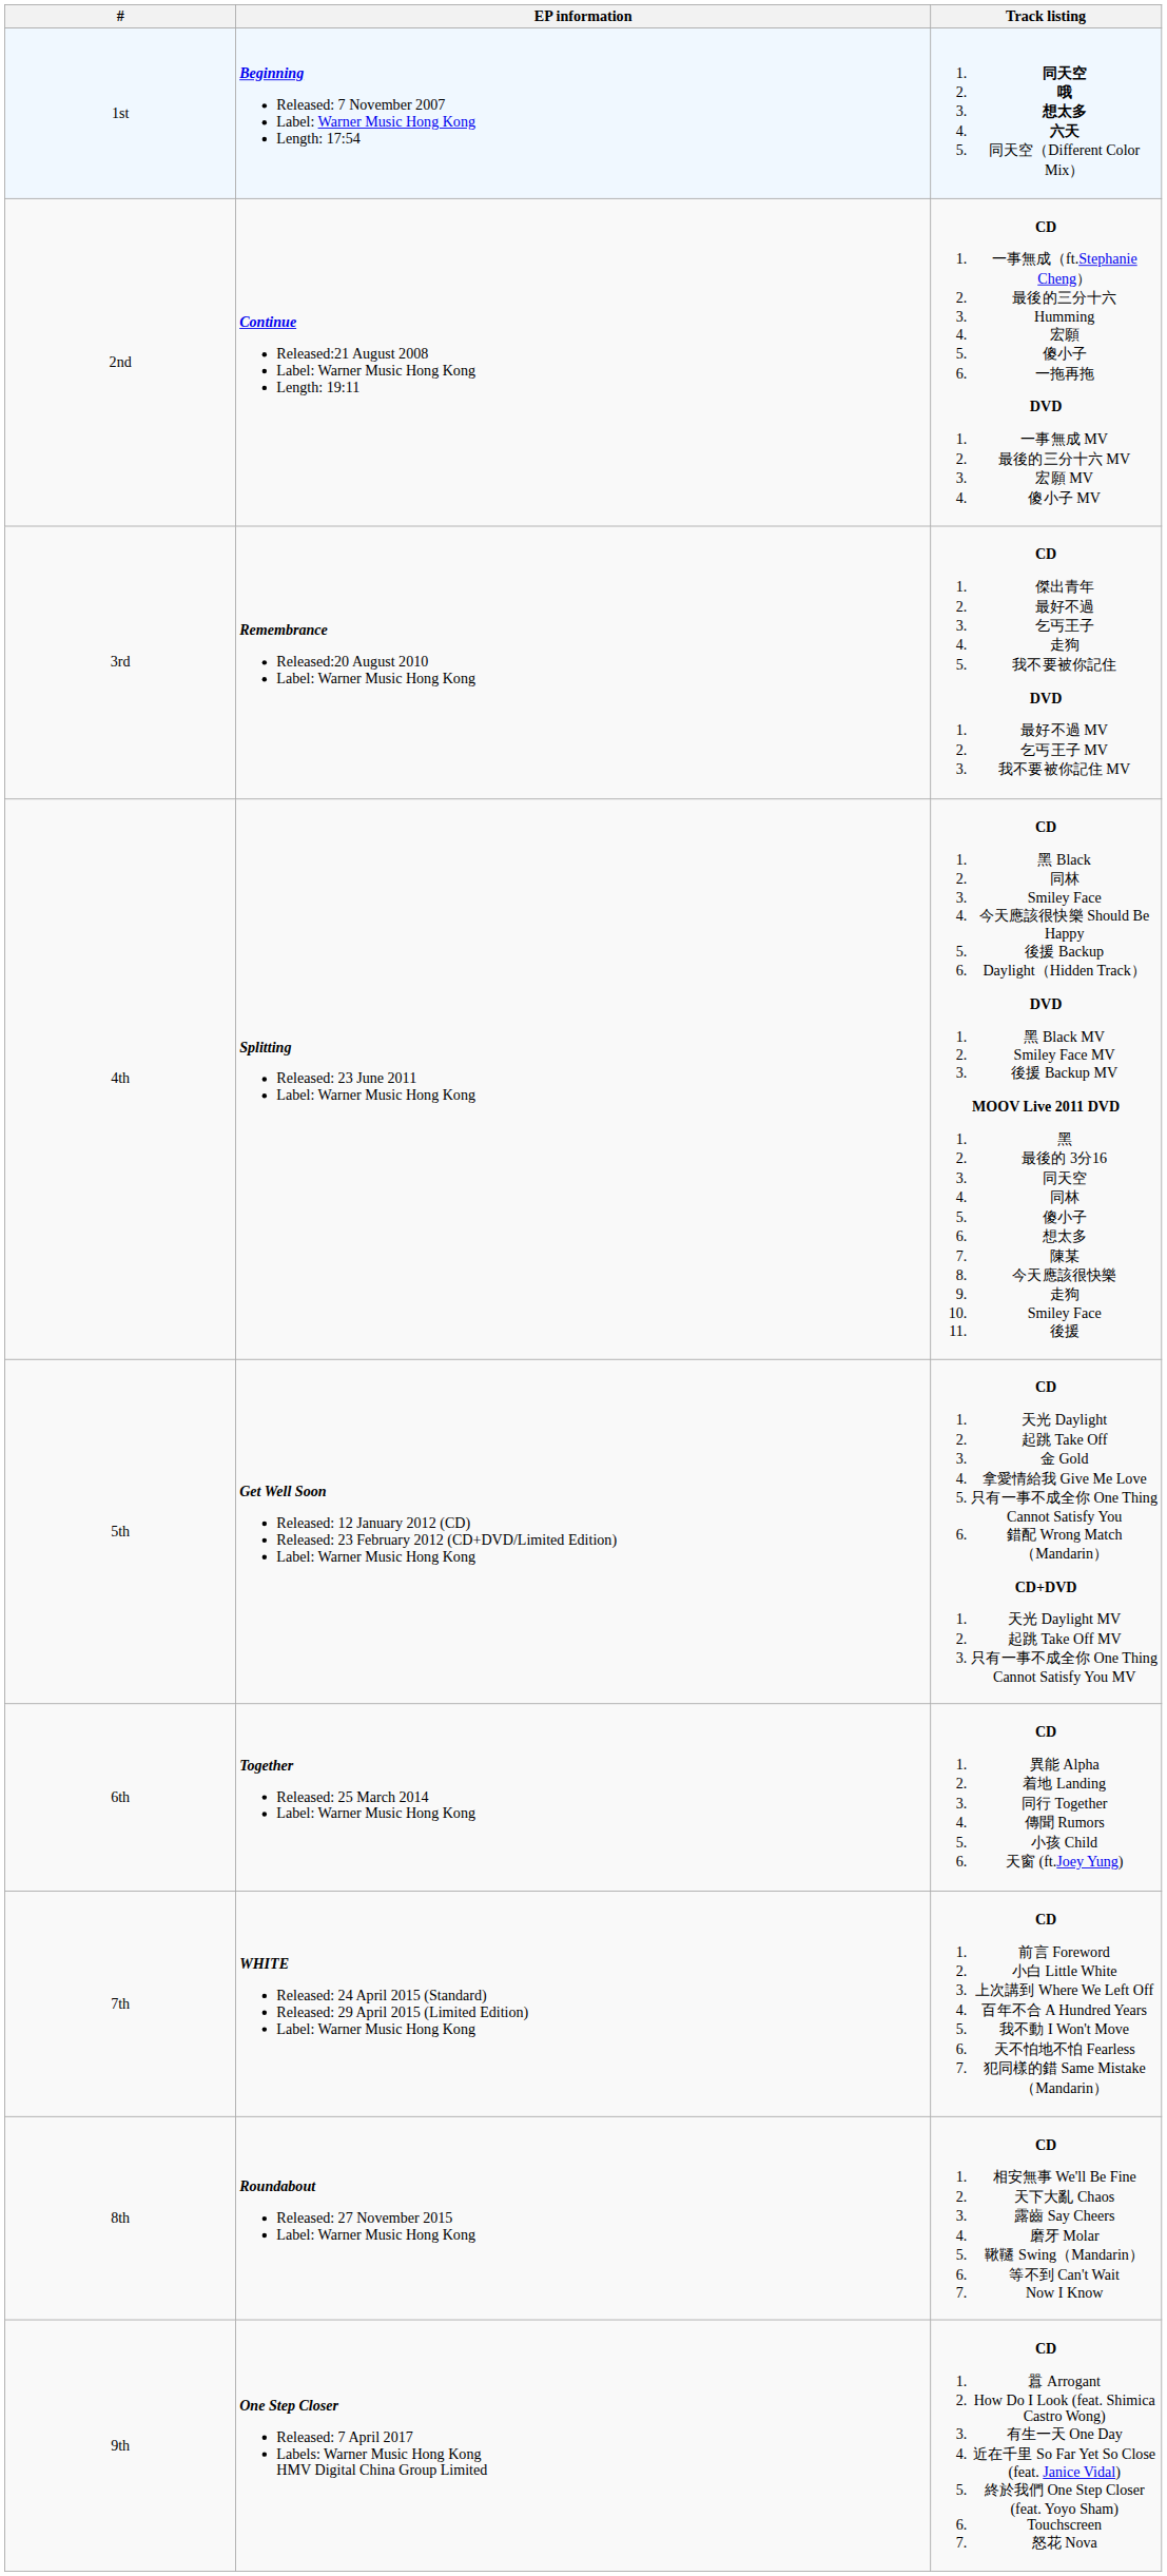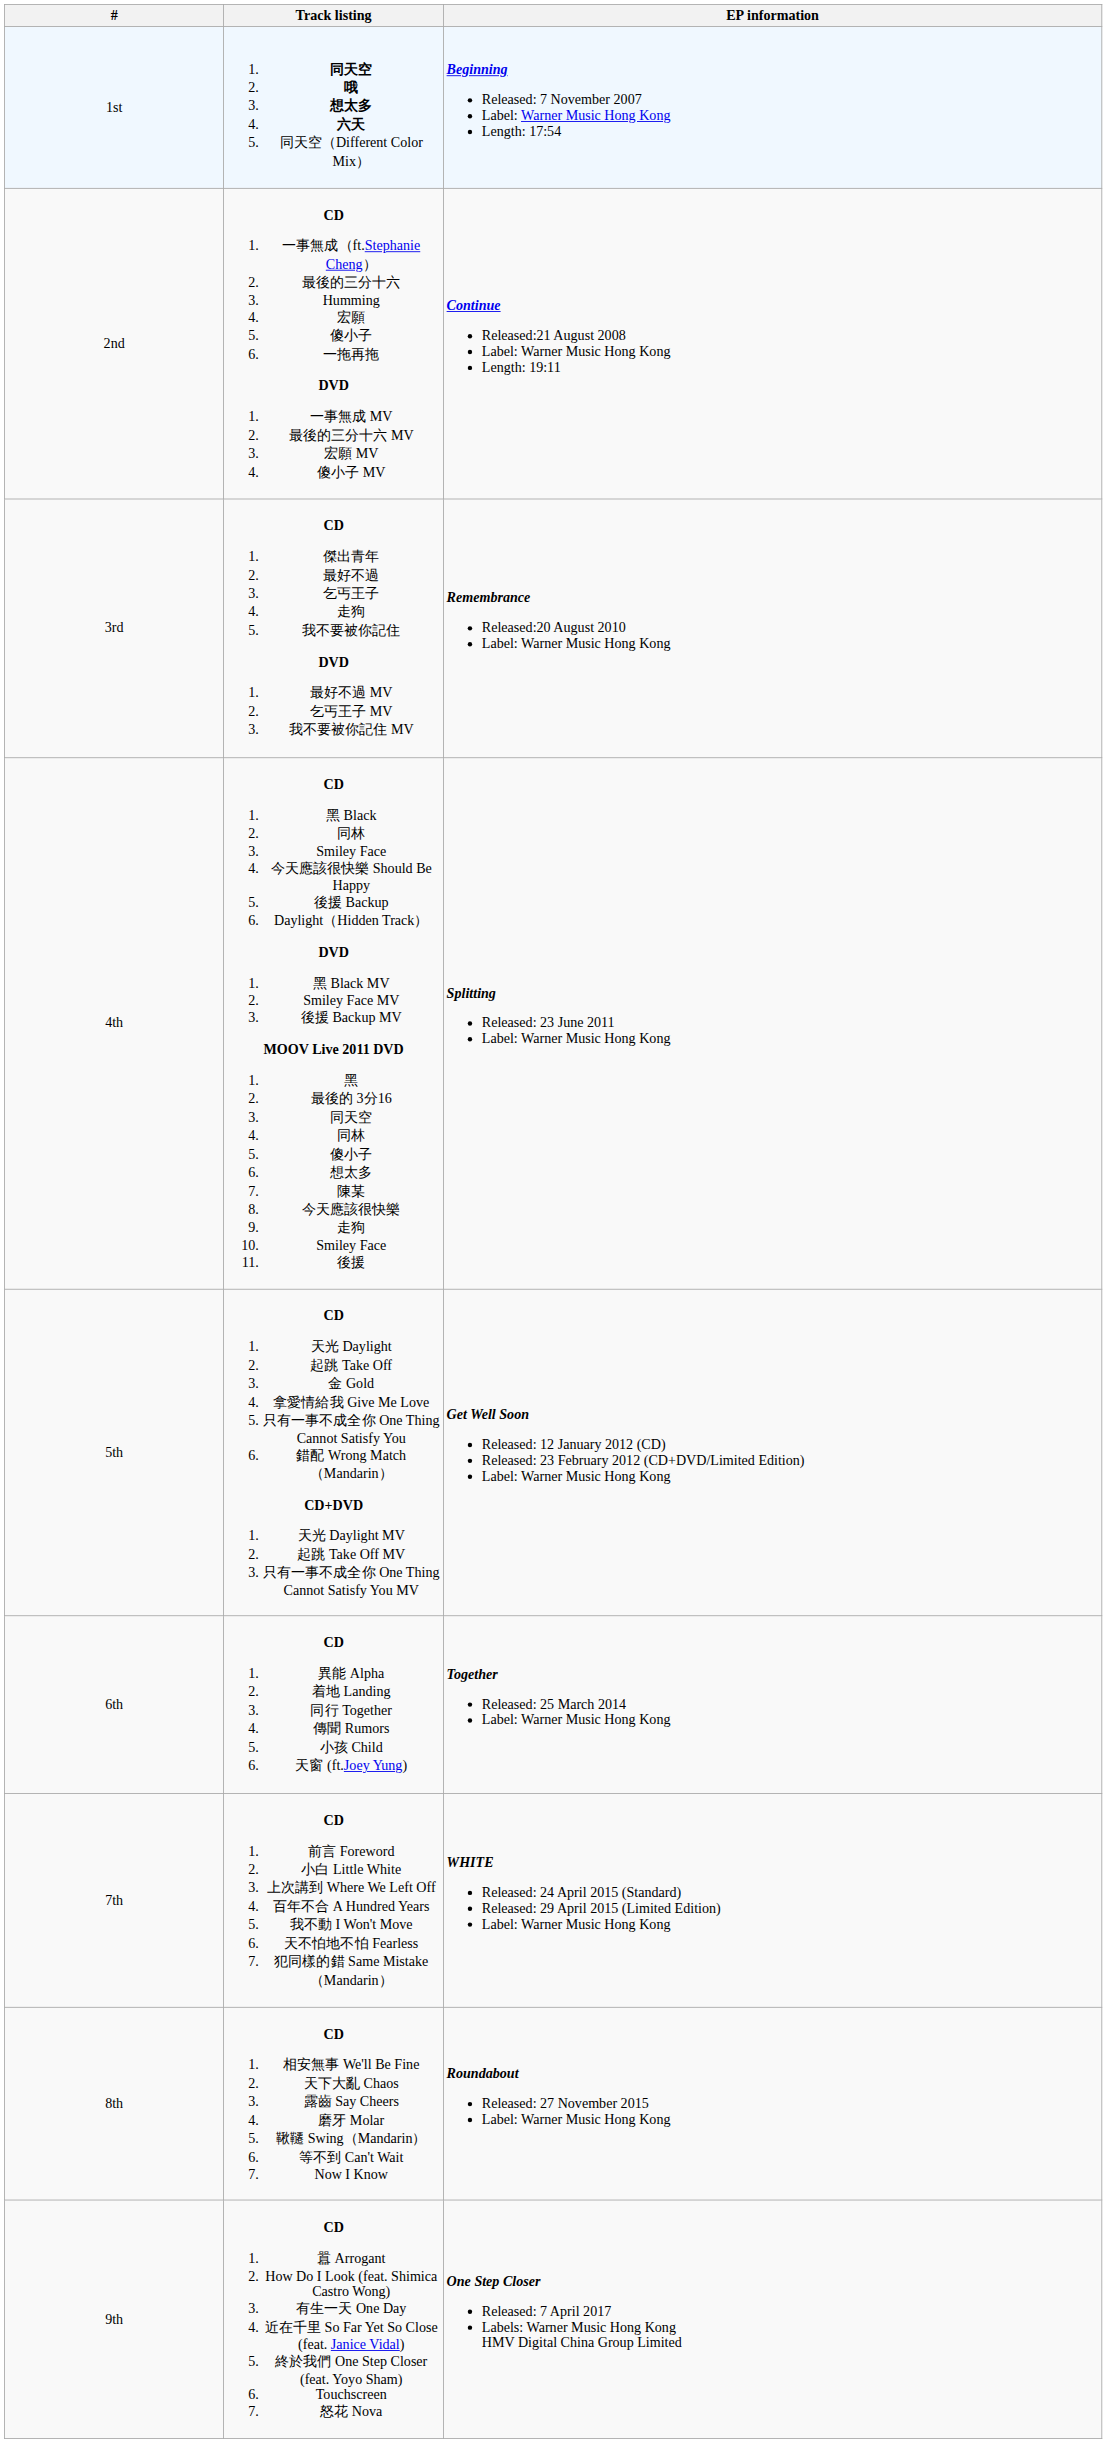columns swapped: EP information <-> Track listing
